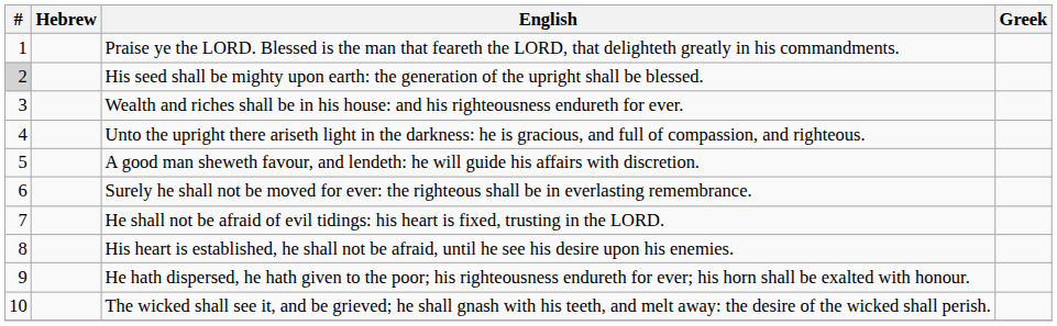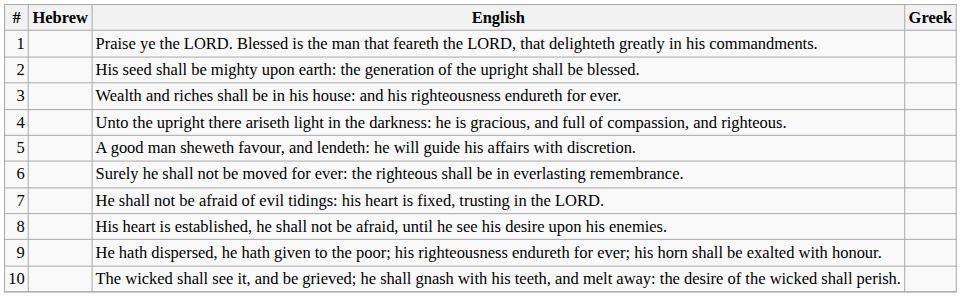row 3 | #: lightgrey background -> no background
